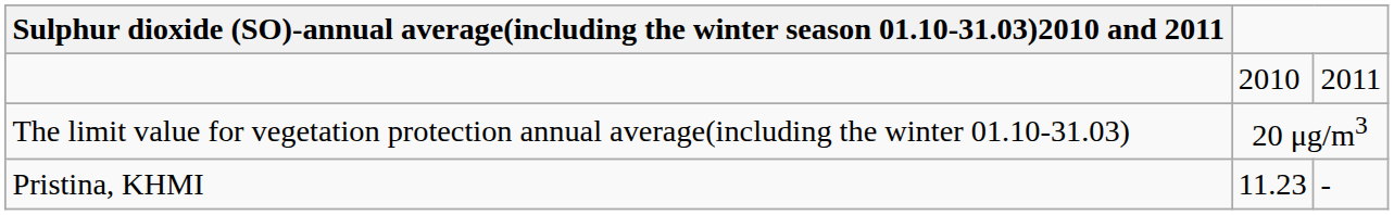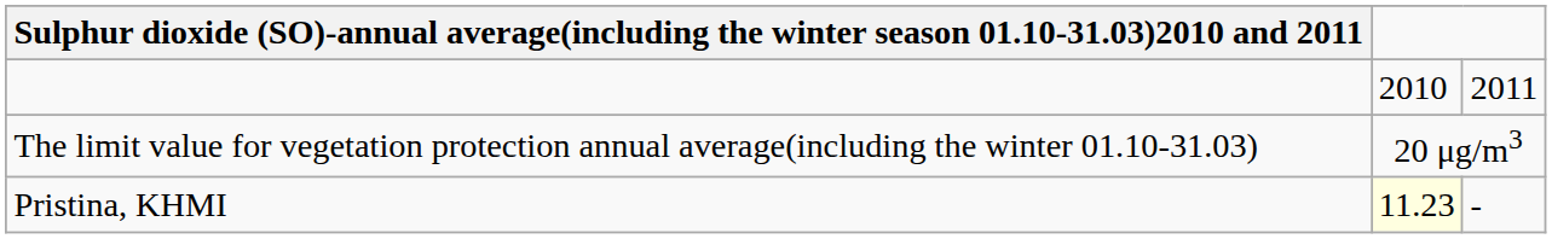Pristina, KHMI | column 2: no background -> lightyellow background
